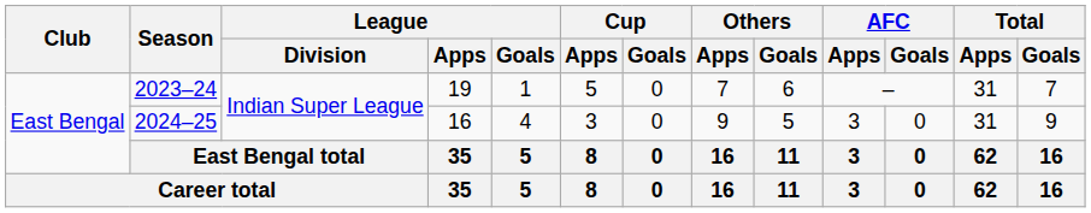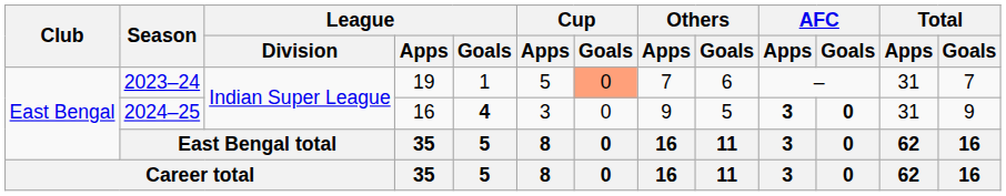2023–24 | Cup / Goals: no background -> lightsalmon background
2024–25 | League / Goals: normal -> bold
2024–25 | AFC / Apps: normal -> bold
2024–25 | AFC / Goals: normal -> bold
